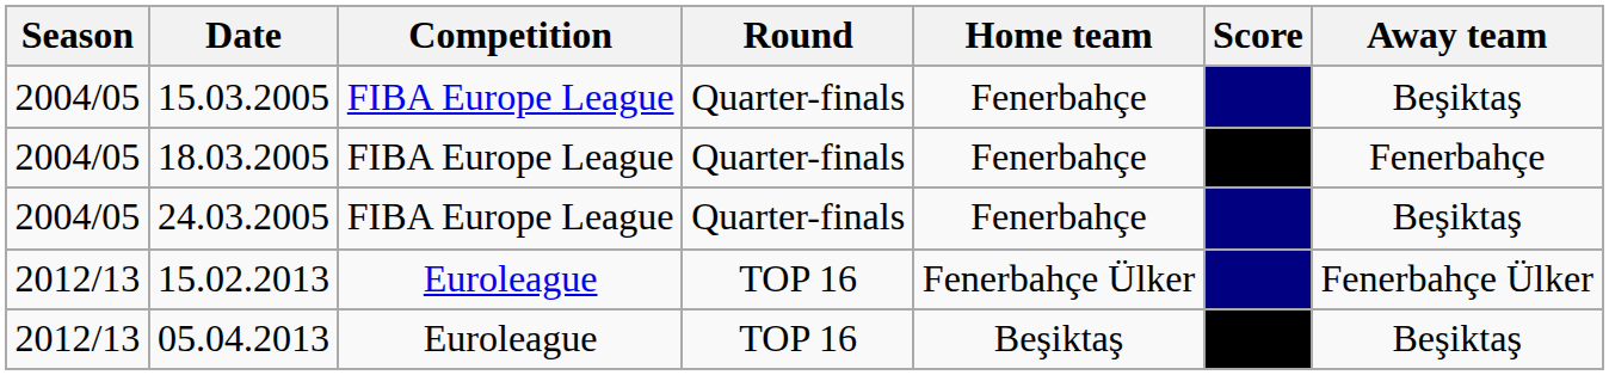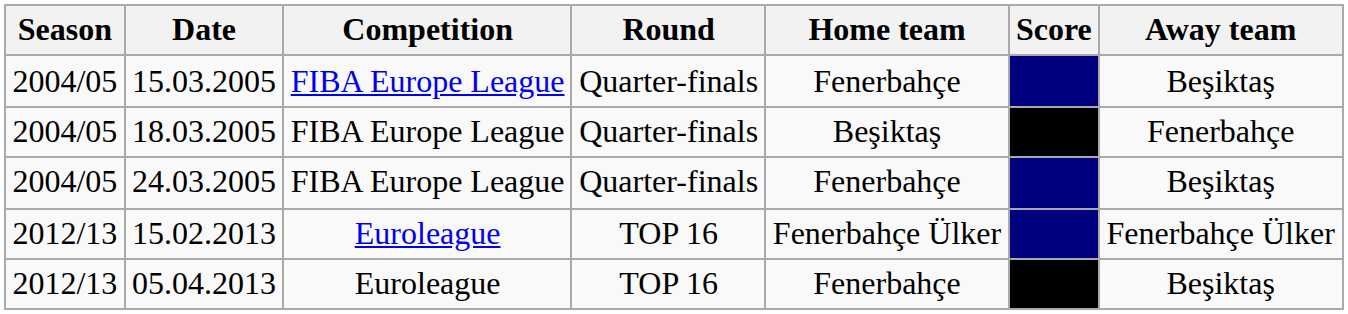18.03.2005 | Home team: Fenerbahçe -> Beşiktaş
05.04.2013 | Home team: Beşiktaş -> Fenerbahçe
